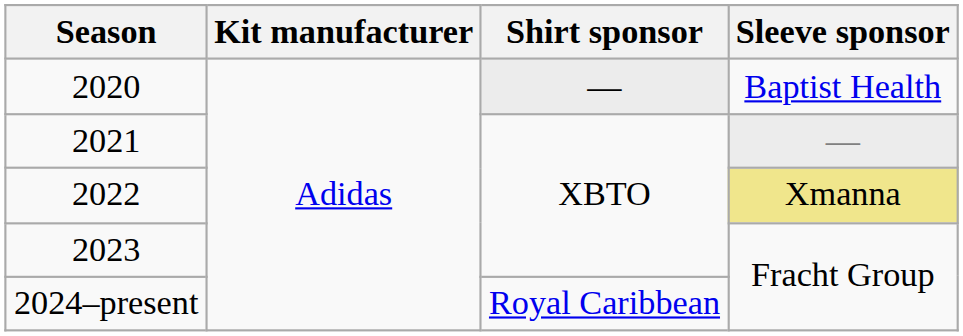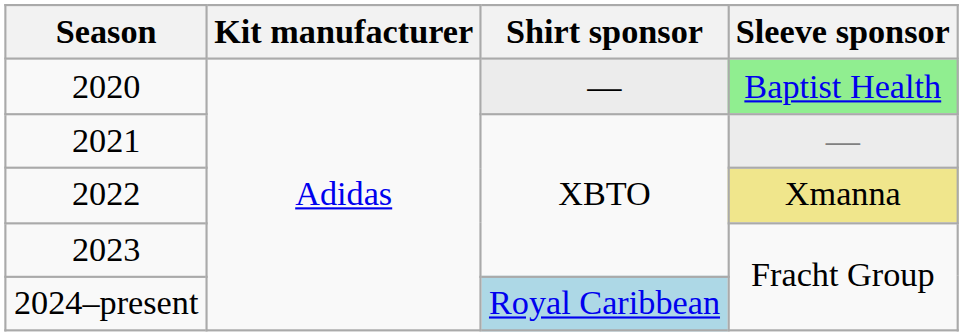2020 | Sleeve sponsor: no background -> lightgreen background
2024–present | Shirt sponsor: no background -> lightblue background
